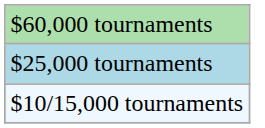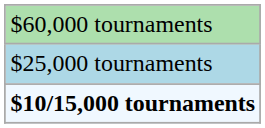row 3 | column 1: normal -> bold
